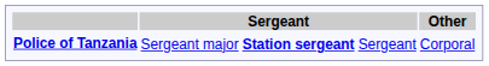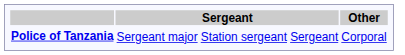Sergeant major | column 3: bold -> normal
